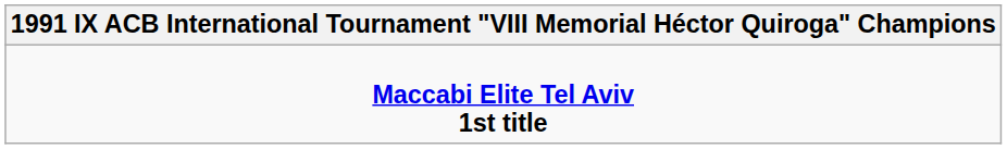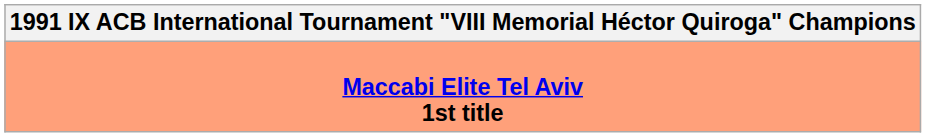row 2 | column 1: no background -> lightsalmon background
